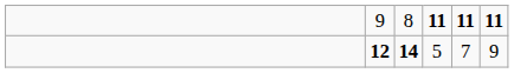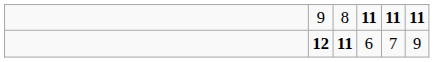row 2 | column 3: 14 -> 11
row 2 | column 4: 5 -> 6
